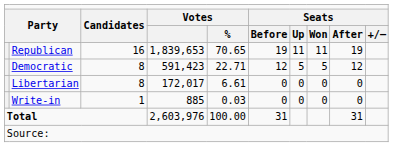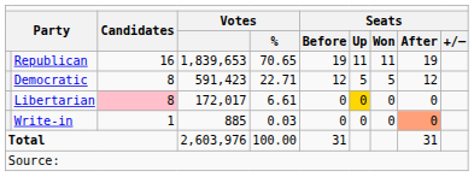Libertarian | column 3: no background -> pink background
Libertarian | column 7: no background -> gold background
Write-in | column 9: no background -> lightsalmon background
